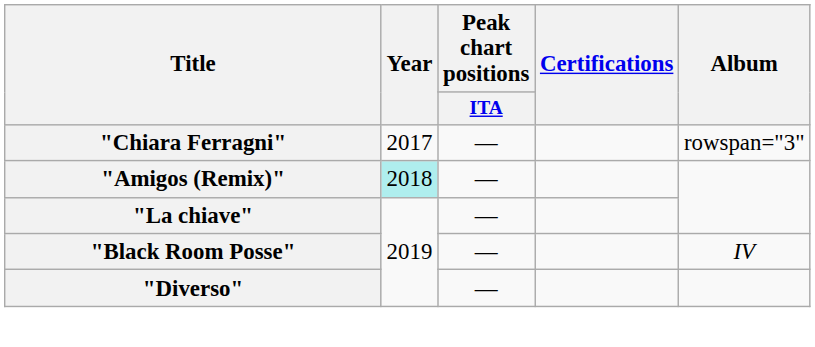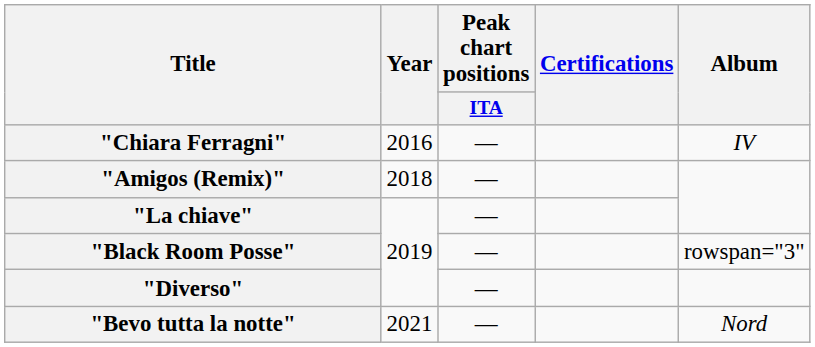"Chiara Ferragni" | Year: 2017 -> 2016
"Chiara Ferragni" | Album: rowspan="3" -> IV
"Amigos (Remix)" | Year: paleturquoise background -> no background
"Black Room Posse" | Album: IV -> rowspan="3"
+ row: "Bevo tutta la notte" | 2021 | — | Nord
